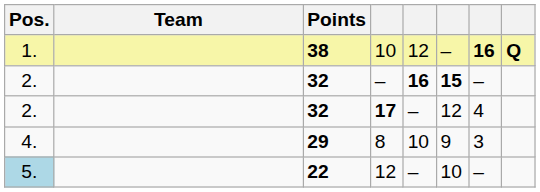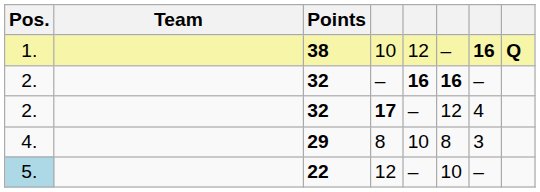row 3 | column 6: 15 -> 16
row 5 | column 6: 9 -> 8
